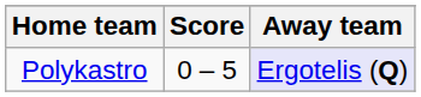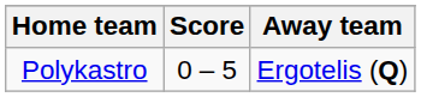Polykastro | Away team: lavender background -> no background
